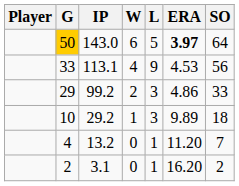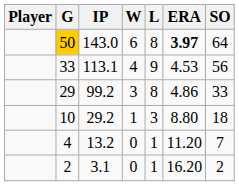50 | L: 5 -> 8
29 | W: 2 -> 3
29 | L: 3 -> 8
10 | ERA: 9.89 -> 8.80
